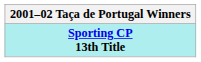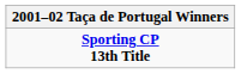row 2 | column 1: paleturquoise background -> no background
